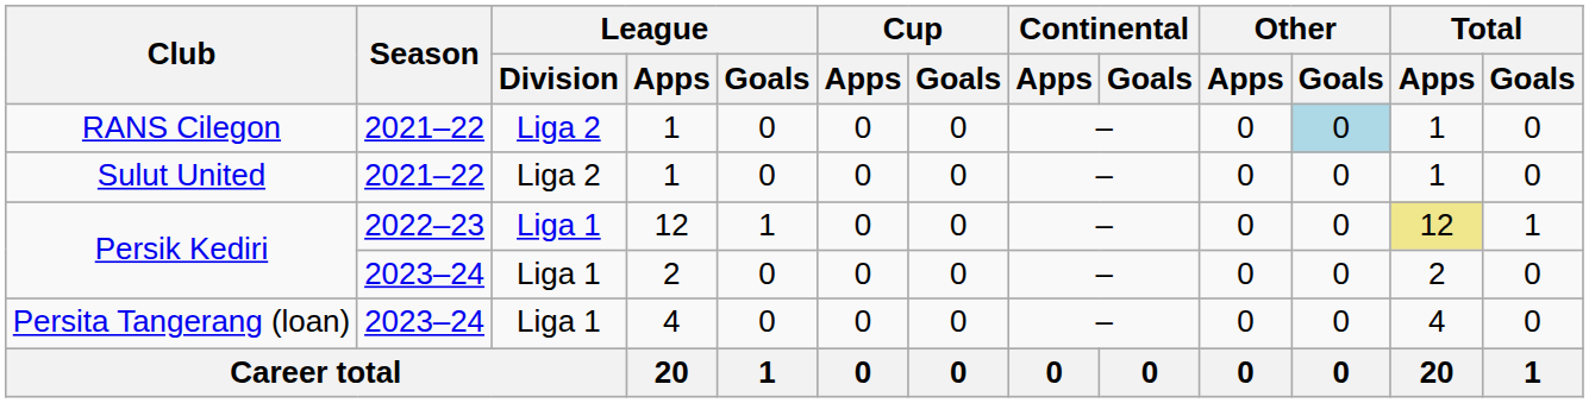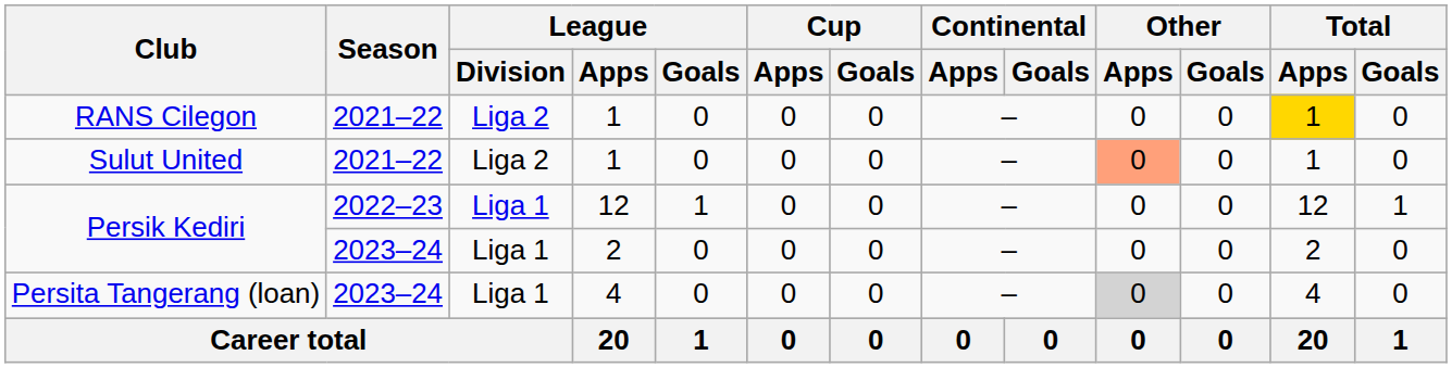RANS Cilegon | Other / Goals: lightblue background -> no background
RANS Cilegon | Total / Apps: no background -> gold background
Sulut United | Other / Apps: no background -> lightsalmon background
Persik Kediri / 12 | Total / Apps: khaki background -> no background
Persita Tangerang (loan) | Other / Apps: no background -> lightgrey background
